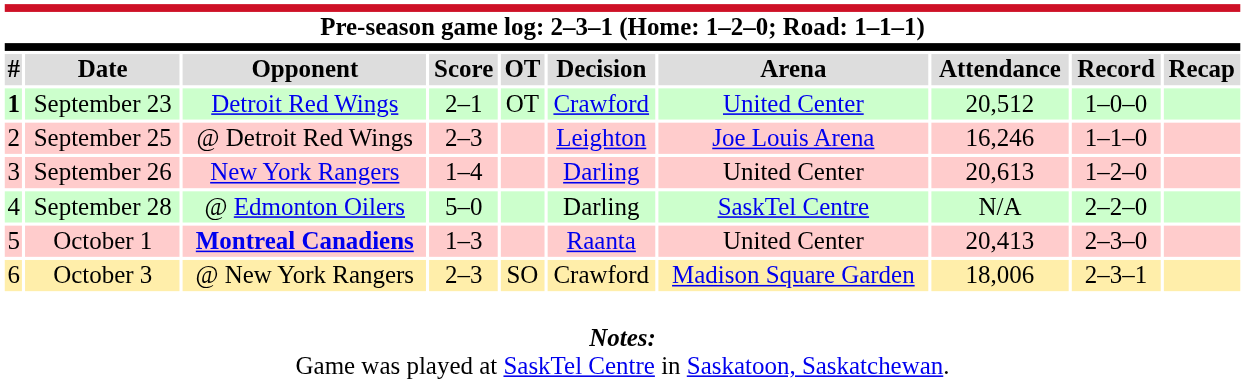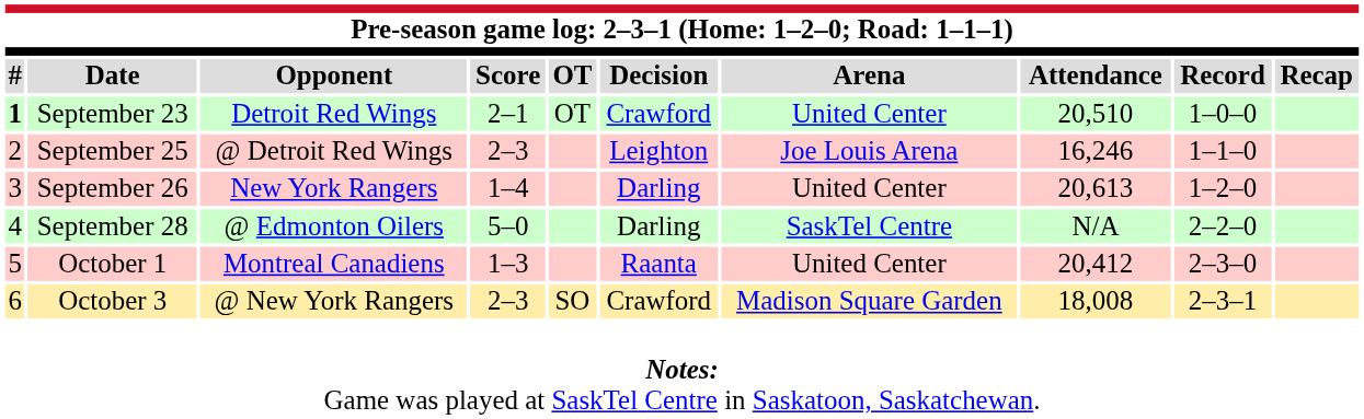September 23 | Attendance: 20,512 -> 20,510
October 1 | Opponent: bold -> normal
October 1 | Attendance: 20,413 -> 20,412
October 3 | Attendance: 18,006 -> 18,008
